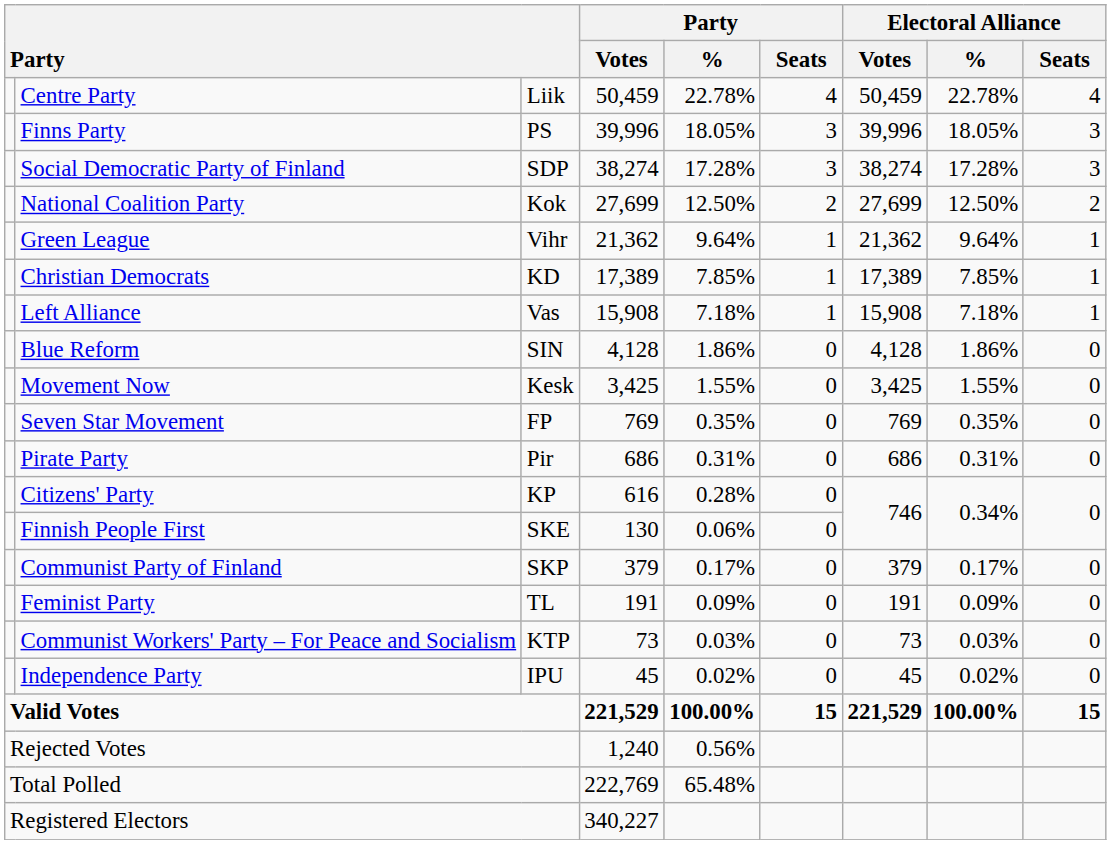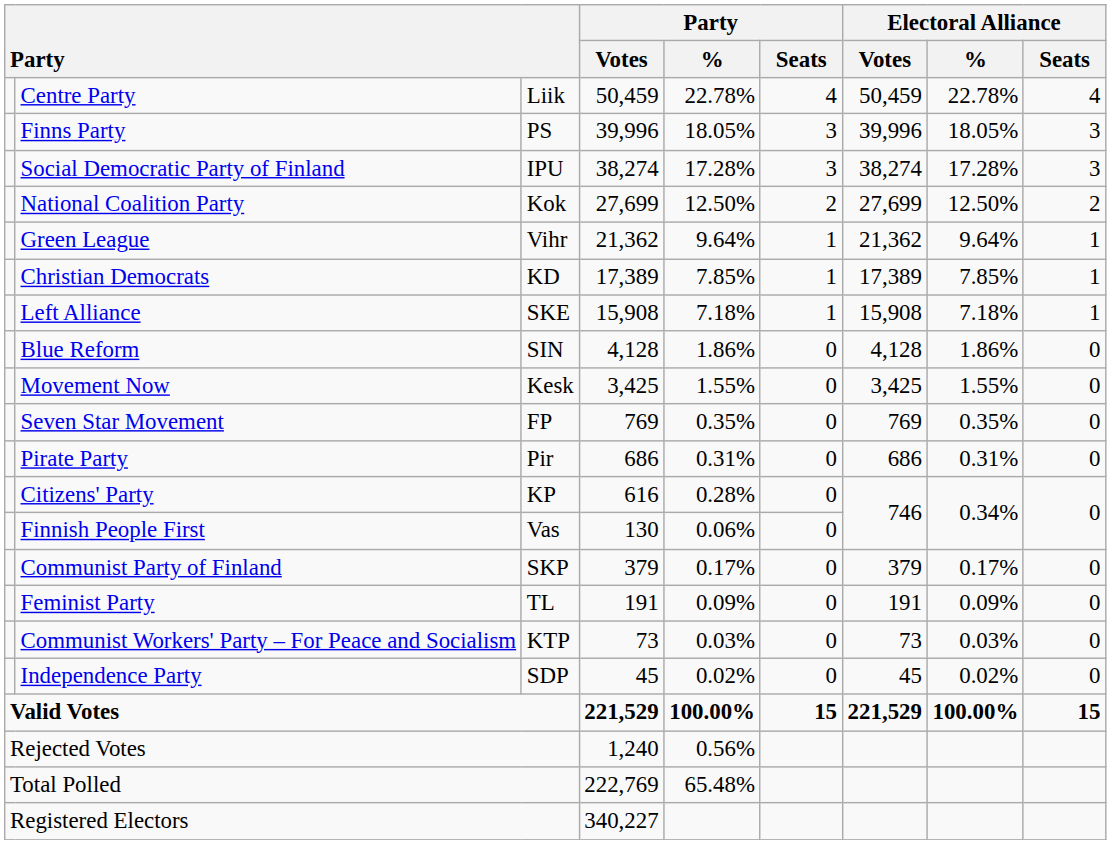Social Democratic Party of Finland | column 3: SDP -> IPU
Left Alliance | column 3: Vas -> SKE
Finnish People First | column 3: SKE -> Vas
Independence Party | column 3: IPU -> SDP
